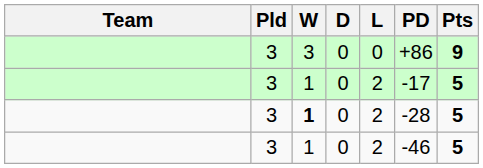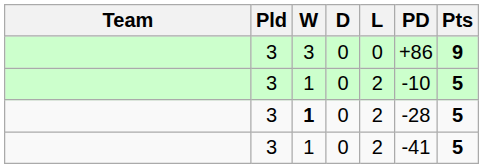row 3 | PD: -17 -> -10
row 5 | PD: -46 -> -41
